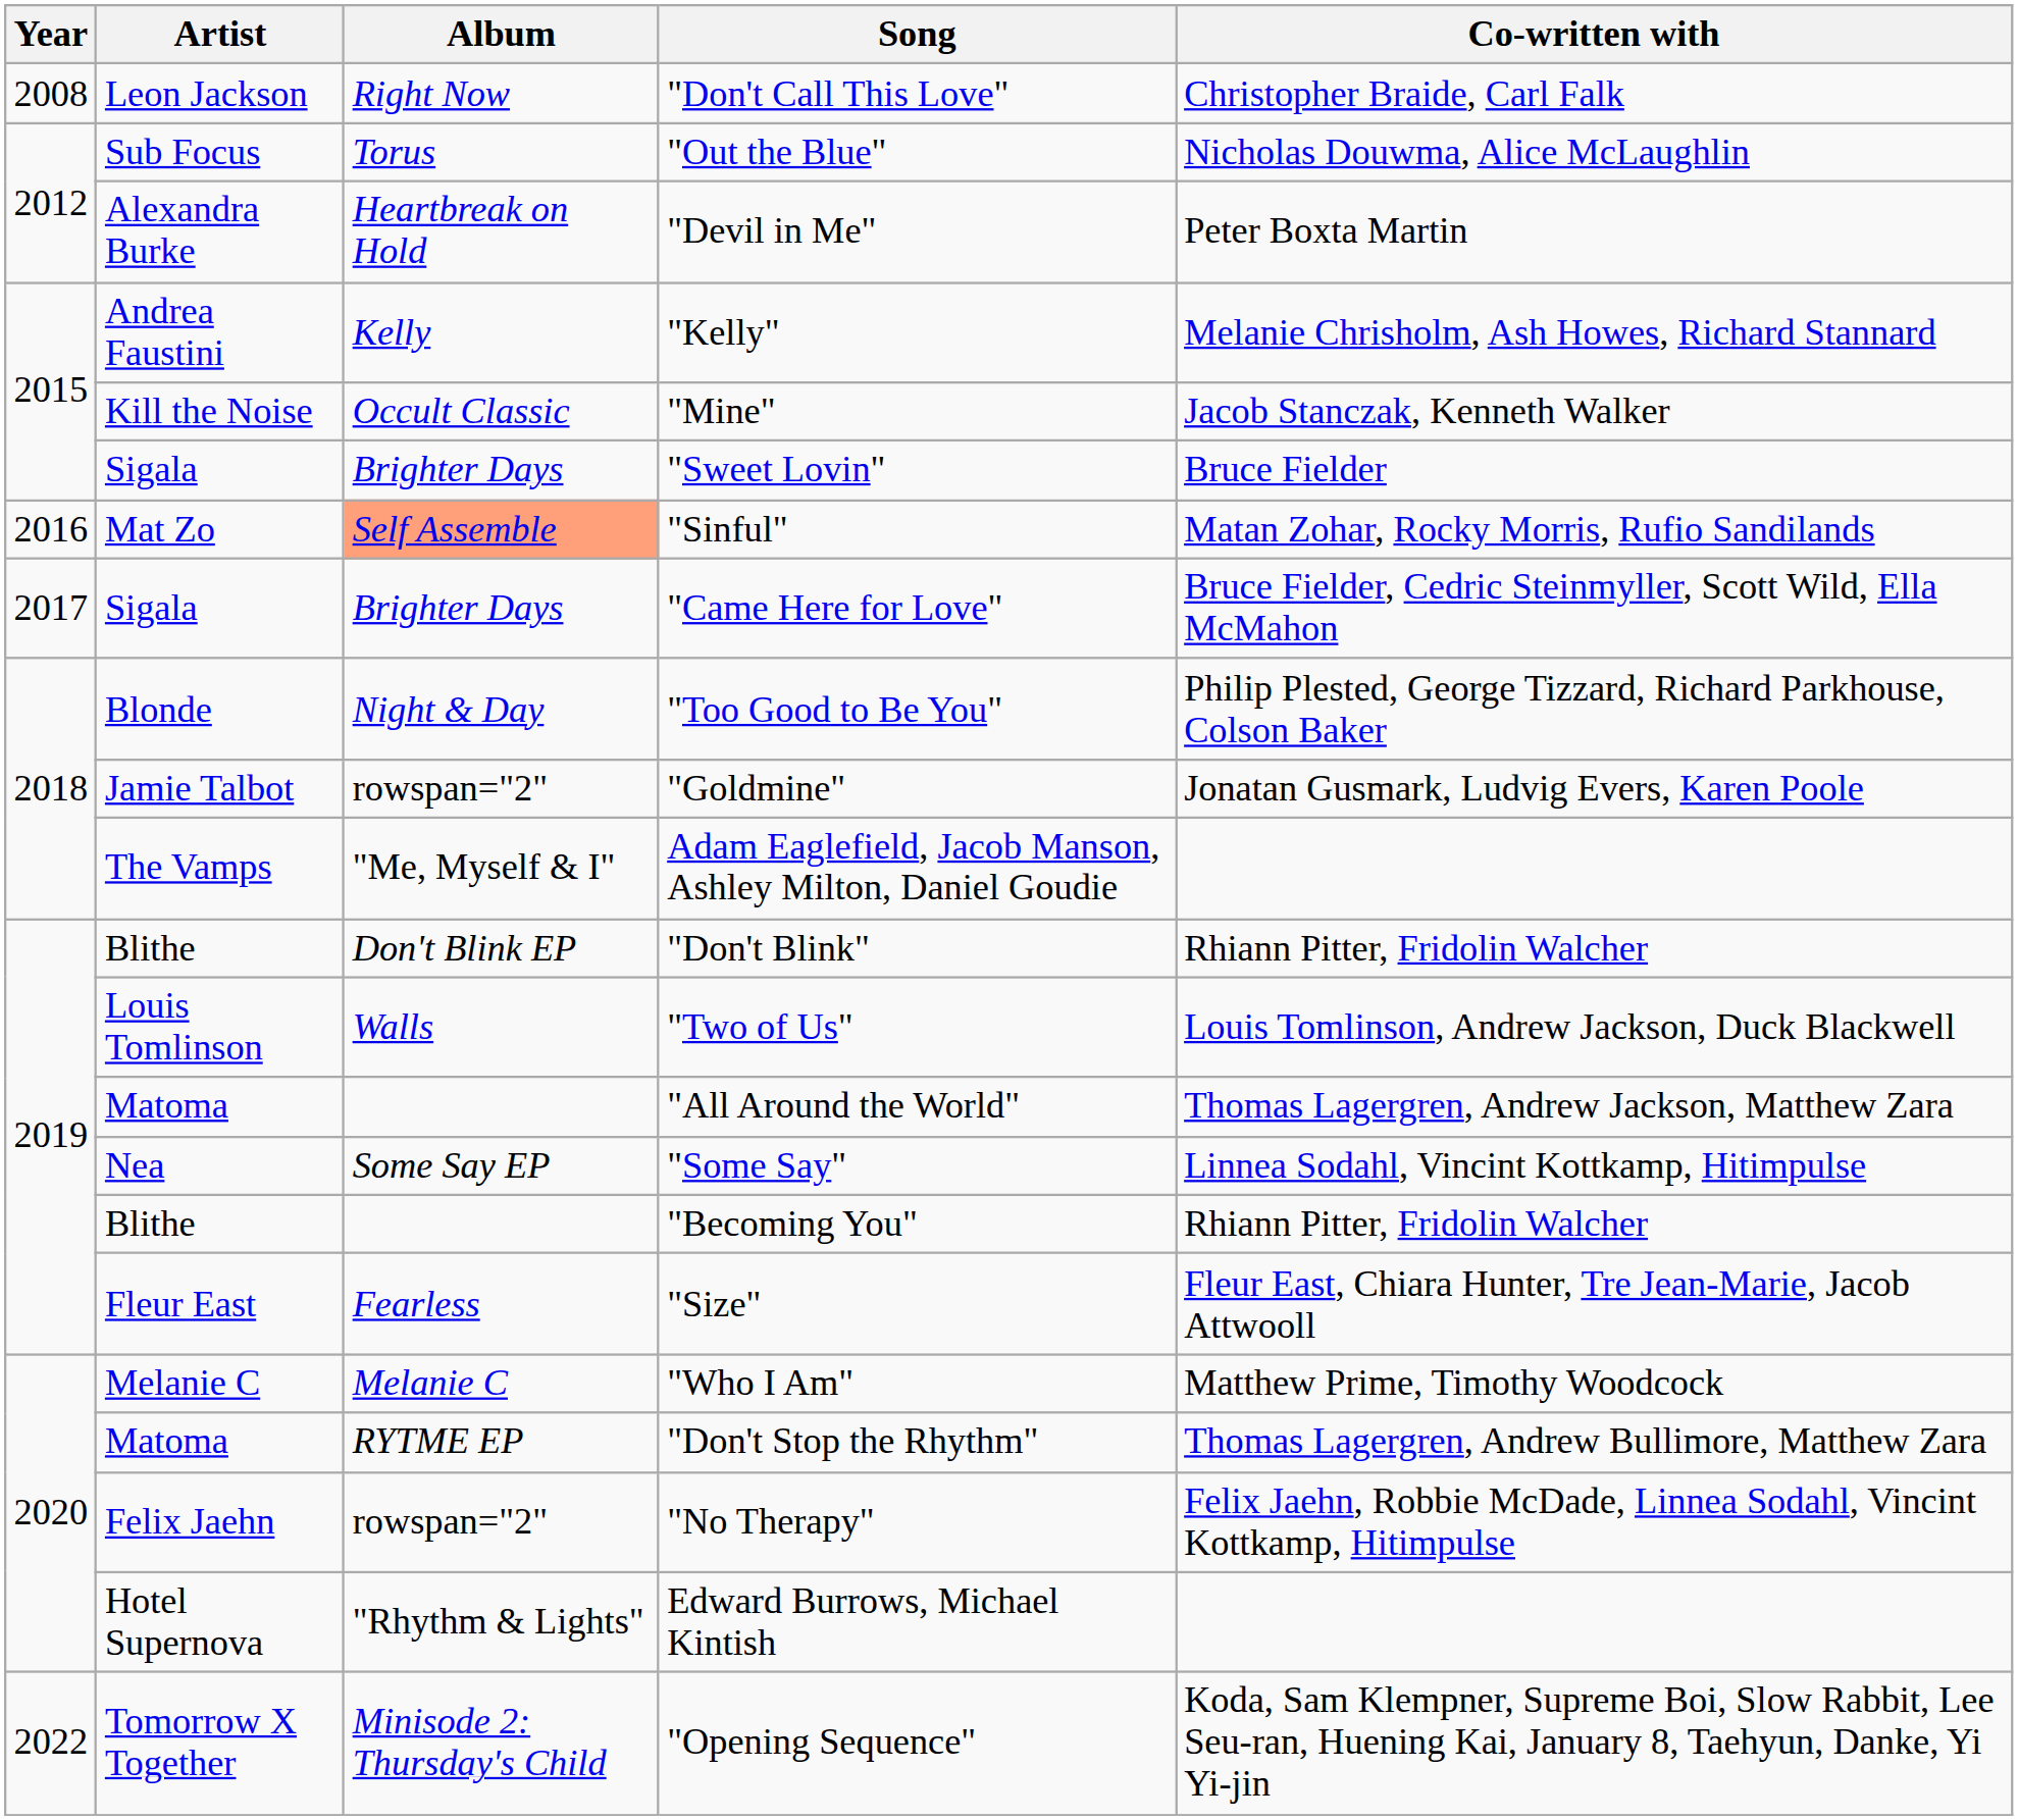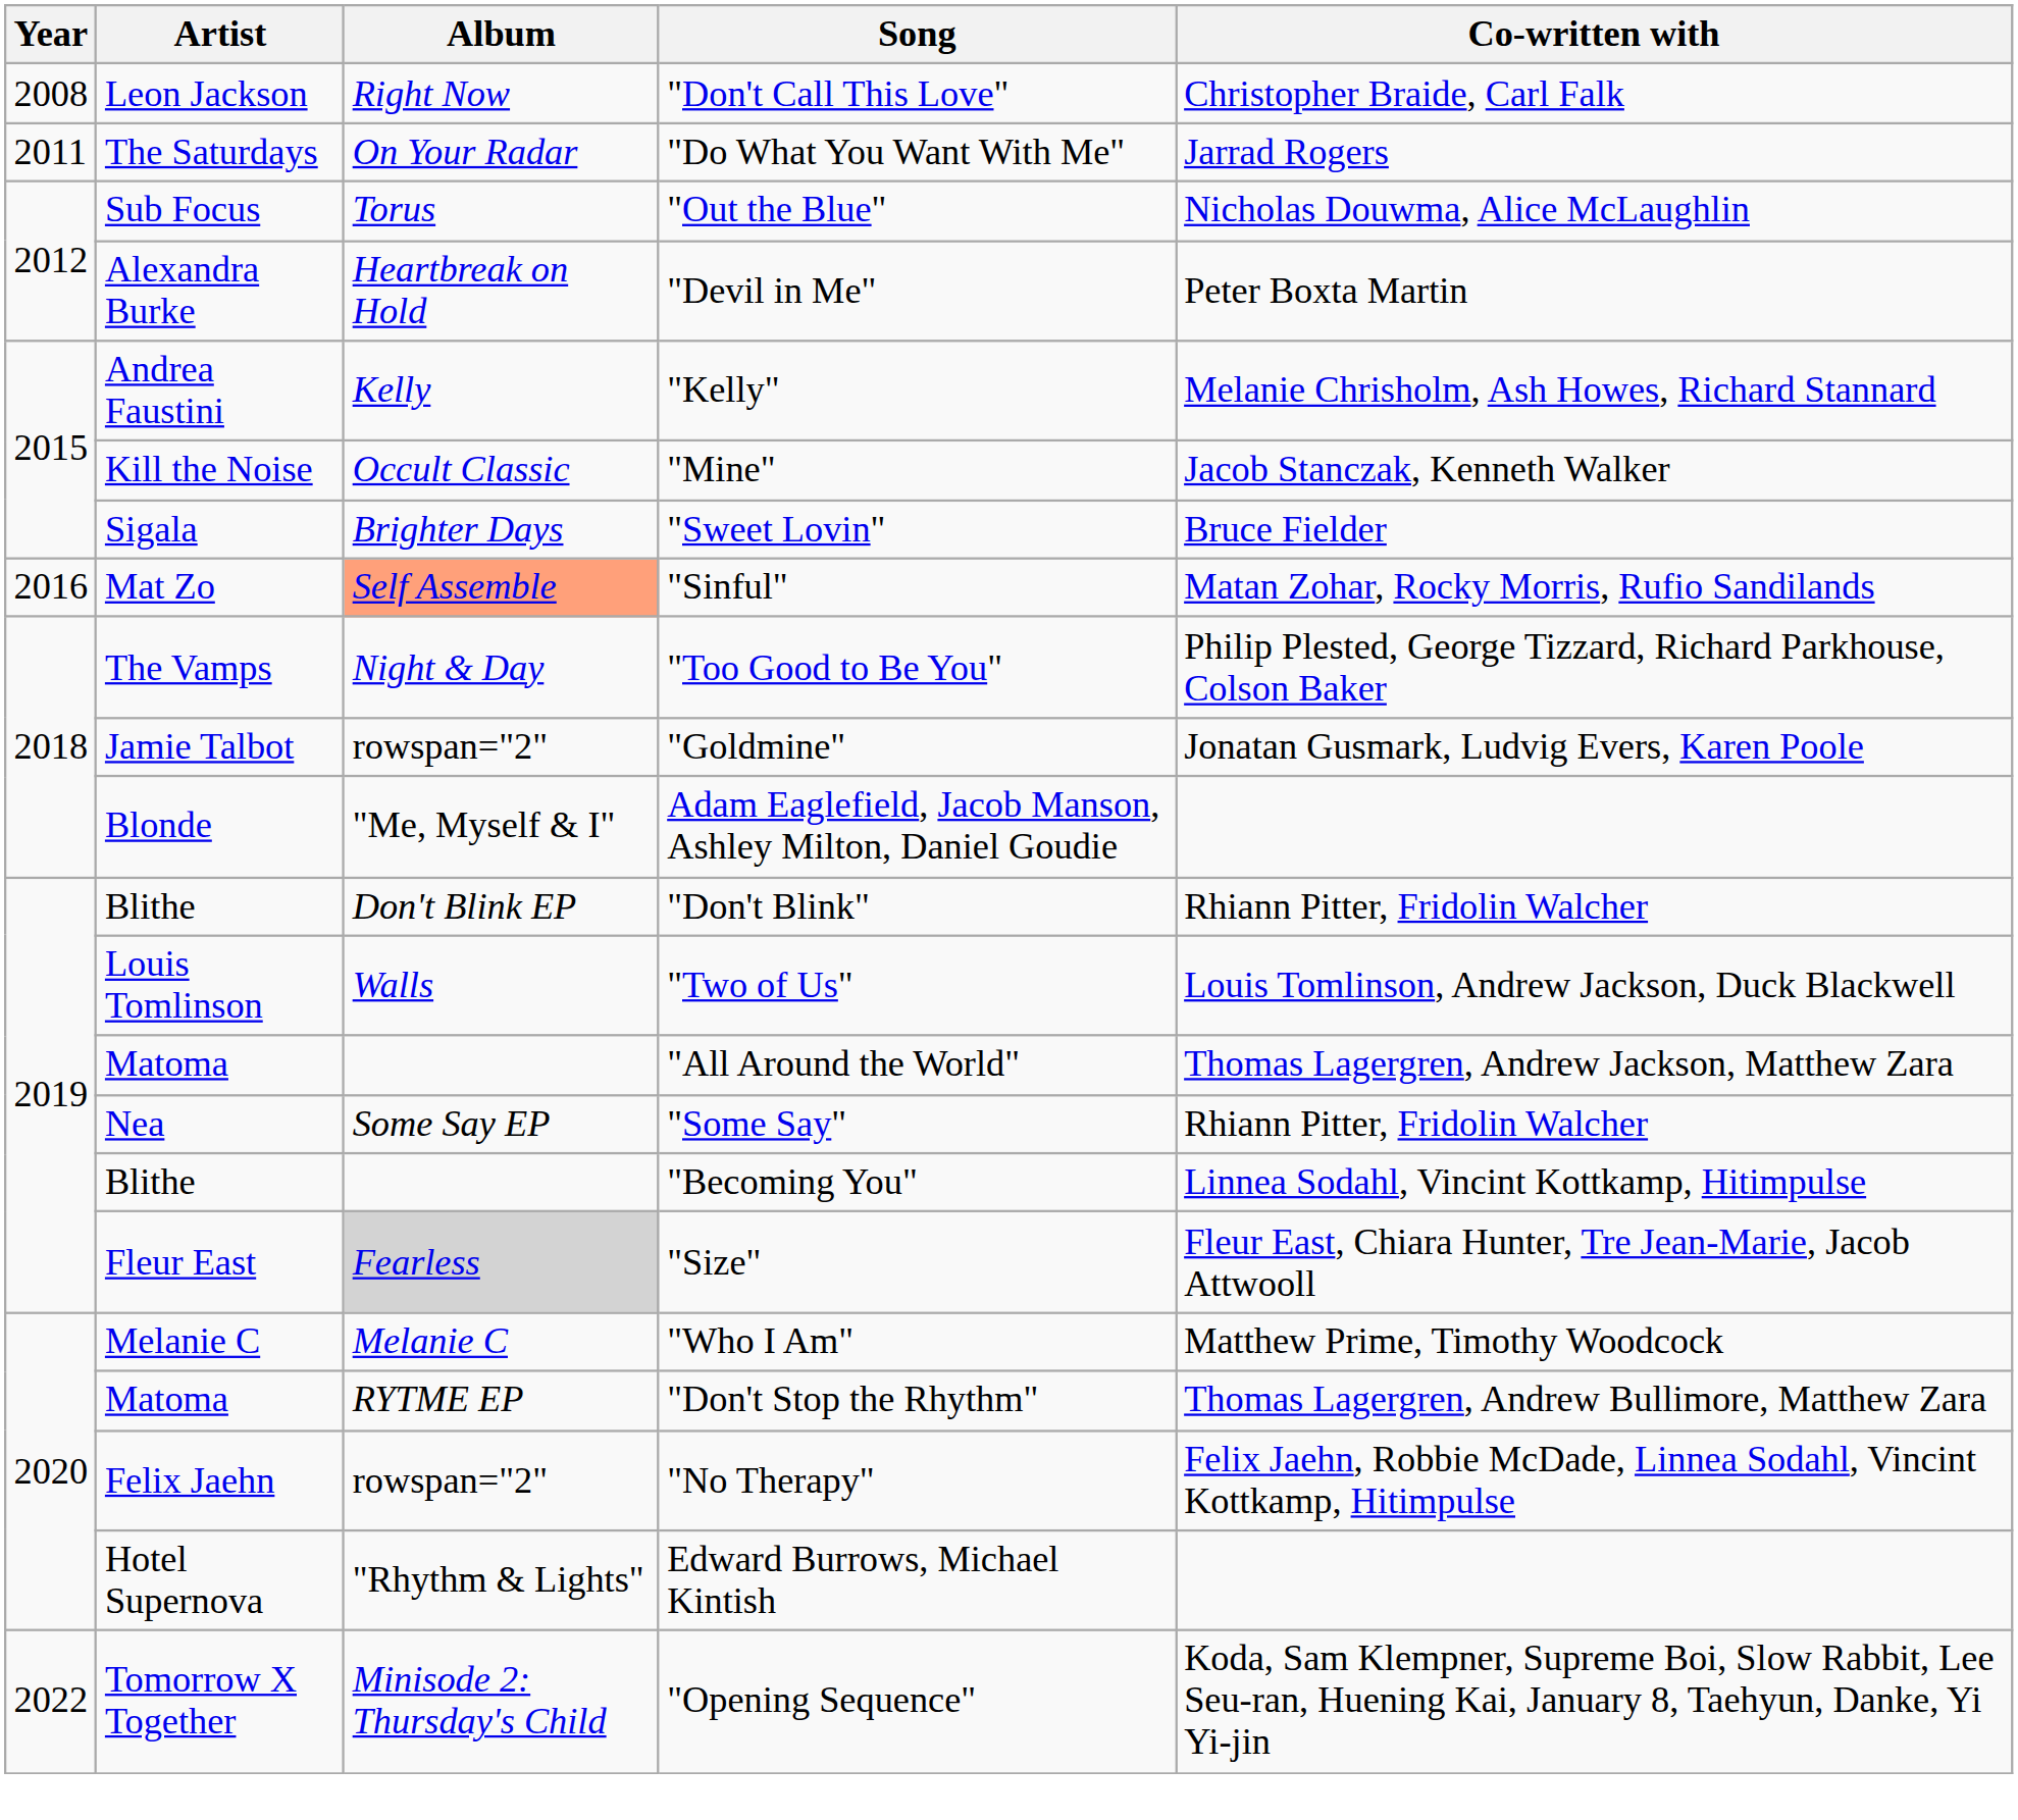+ row: 2011 | The Saturdays | On Your Radar | "Do What You Want With Me" | Jarrad Rogers
- row: 2017 | Sigala | Brighter Days | "Came Here for Love" | Bruce Fielder, Cedric Steinmyller, Scott Wild, Ella McMahon
"Too Good to Be You" | Artist: Blonde -> The Vamps
Adam Eaglefield, Jacob Manson, Ashley Milton, Daniel Goudie | Artist: The Vamps -> Blonde
"Some Say" | Co-written with: Linnea Sodahl, Vincint Kottkamp, Hitimpulse -> Rhiann Pitter, Fridolin Walcher
"Becoming You" | Co-written with: Rhiann Pitter, Fridolin Walcher -> Linnea Sodahl, Vincint Kottkamp, Hitimpulse
"Size" | Album: no background -> lightgrey background
